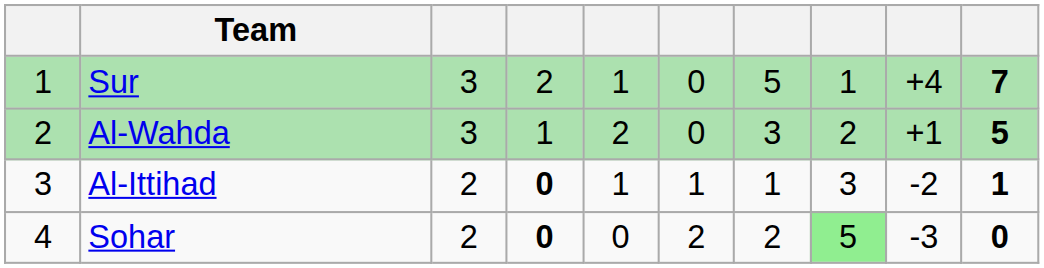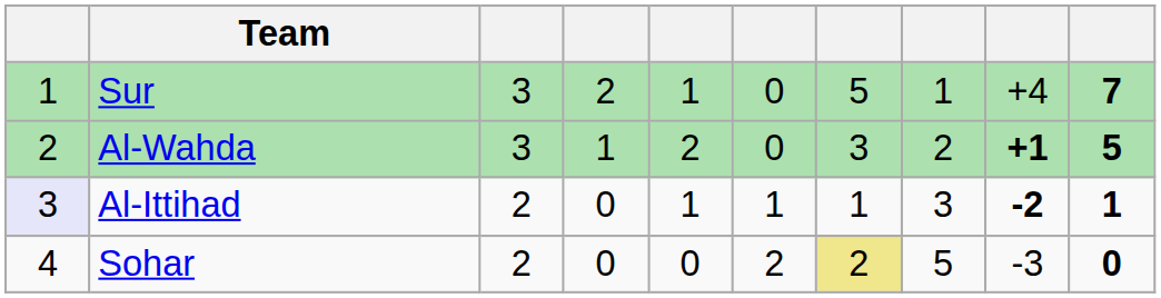Al-Wahda | column 9: normal -> bold
Al-Ittihad | column 1: no background -> lavender background
Al-Ittihad | column 4: bold -> normal
Al-Ittihad | column 9: normal -> bold
Sohar | column 4: bold -> normal
Sohar | column 7: no background -> khaki background
Sohar | column 8: lightgreen background -> no background
